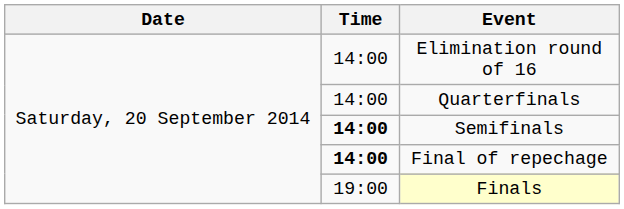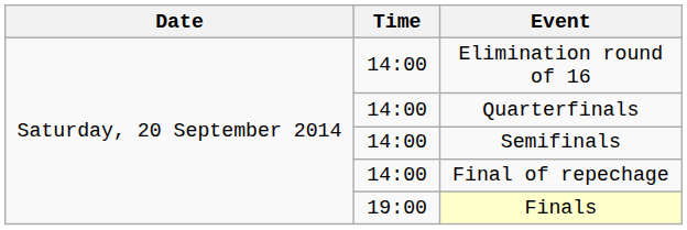Semifinals | Time: bold -> normal
Final of repechage | Time: bold -> normal
